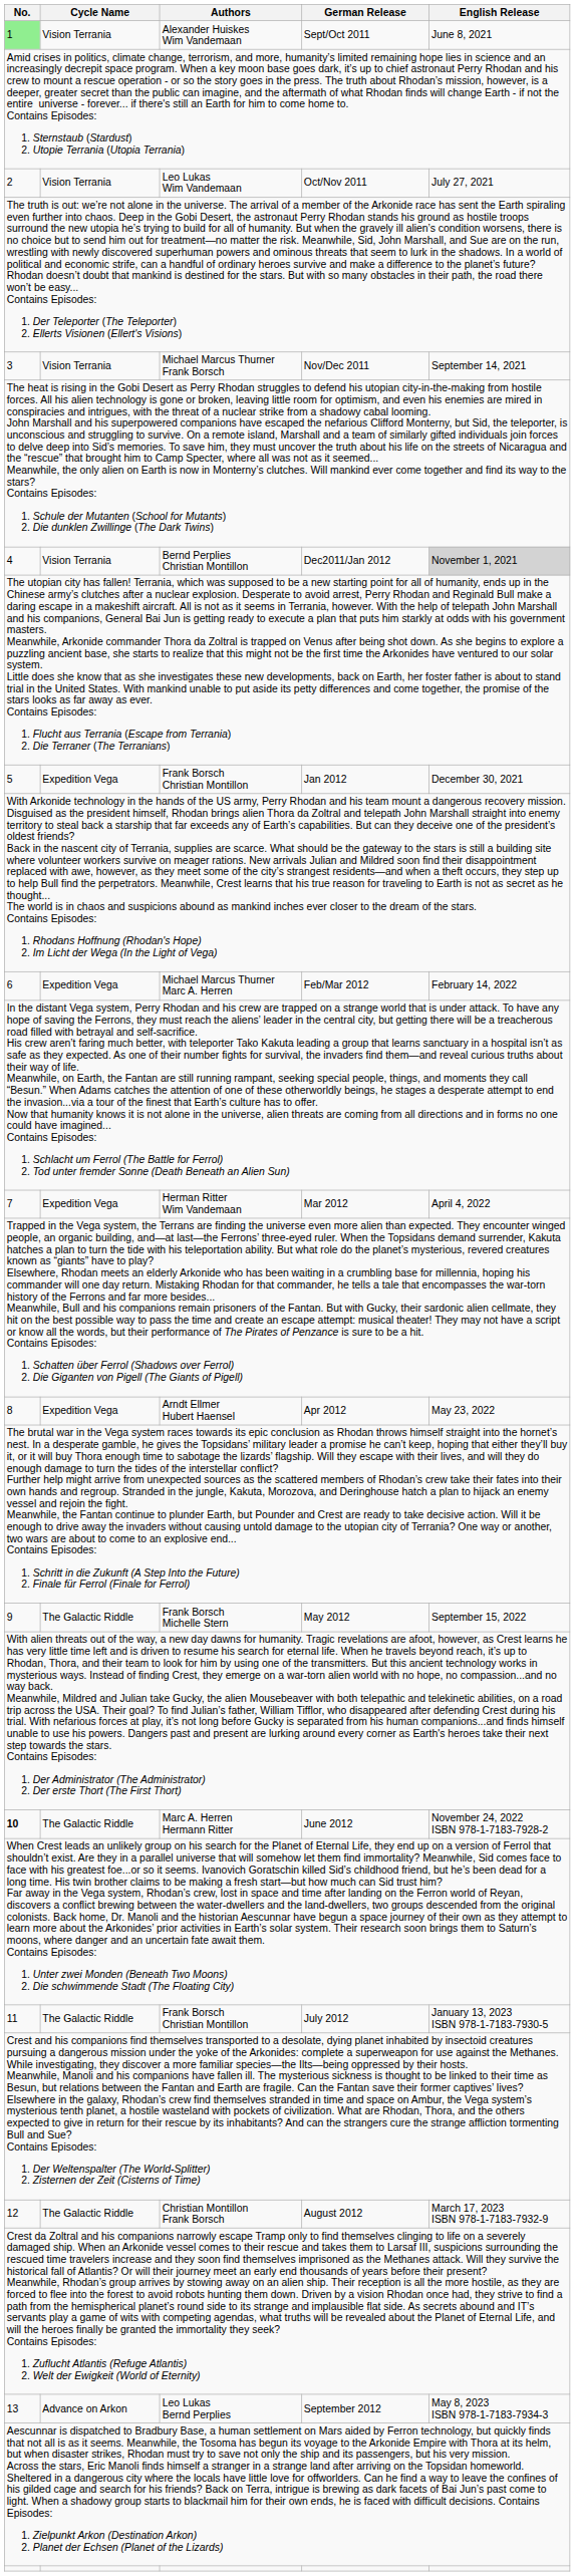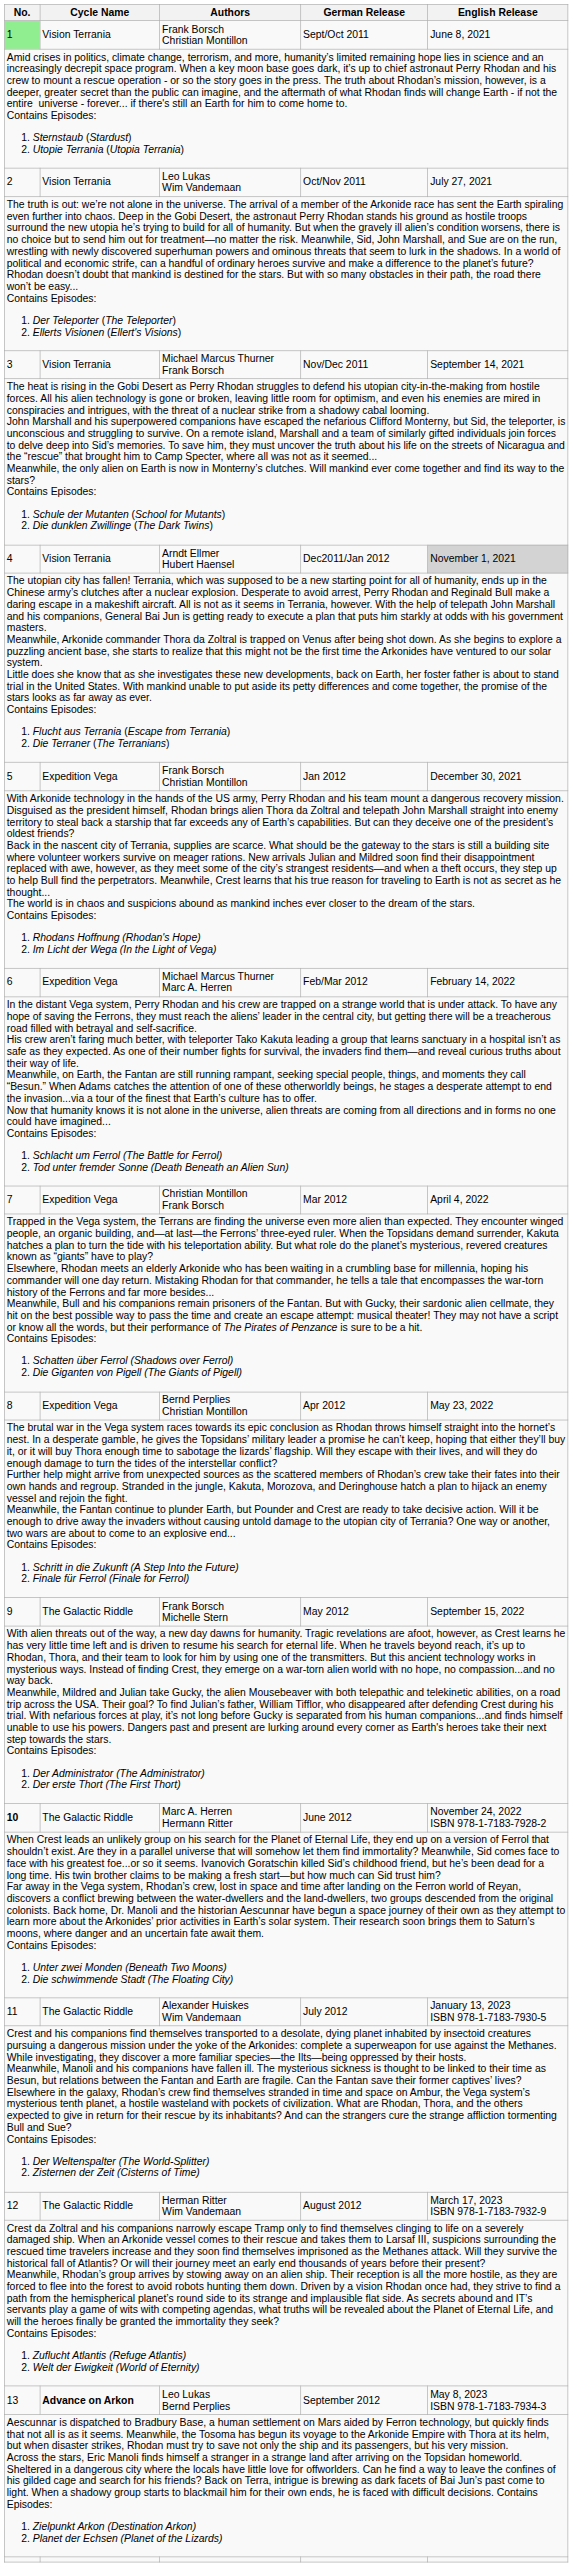Sept/Oct 2011 | Authors: Alexander Huiskes Wim Vandemaan -> Frank Borsch Christian Montillon
Dec2011/Jan 2012 | Authors: Bernd Perplies Christian Montillon -> Arndt Ellmer Hubert Haensel
Mar 2012 | Authors: Herman Ritter Wim Vandemaan -> Christian Montillon Frank Borsch
Apr 2012 | Authors: Arndt Ellmer Hubert Haensel -> Bernd Perplies Christian Montillon
July 2012 | Authors: Frank Borsch Christian Montillon -> Alexander Huiskes Wim Vandemaan
August 2012 | Authors: Christian Montillon Frank Borsch -> Herman Ritter Wim Vandemaan
September 2012 | Cycle Name: normal -> bold
